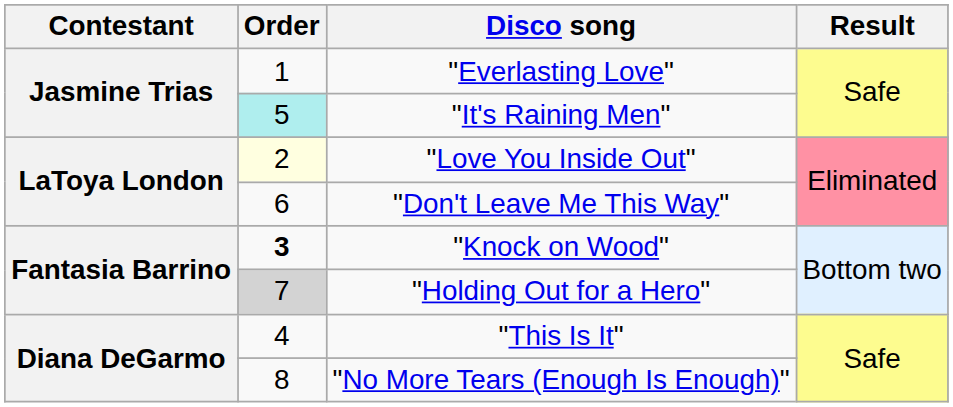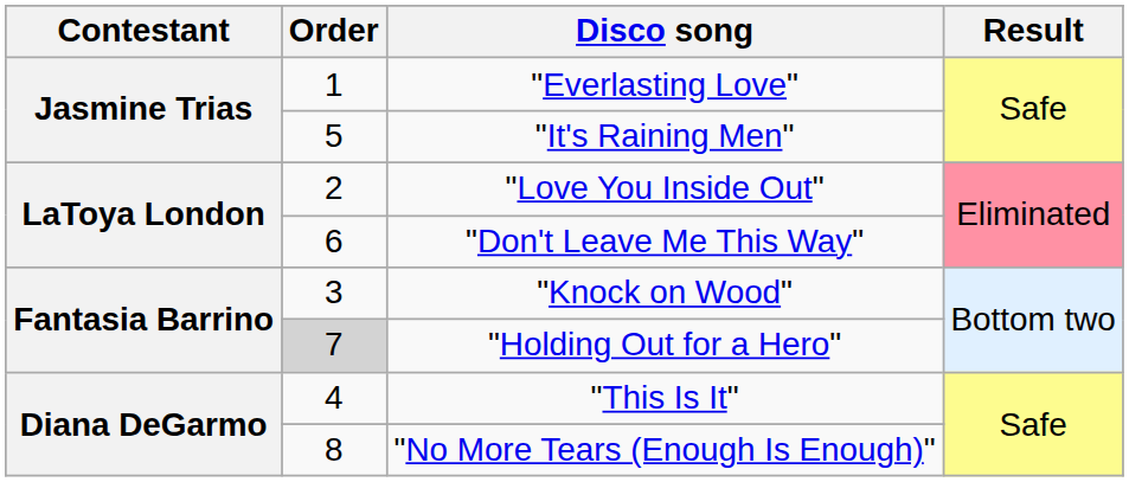"It's Raining Men" | Order: paleturquoise background -> no background
"Love You Inside Out" | Order: lightyellow background -> no background
"Knock on Wood" | Order: bold -> normal
